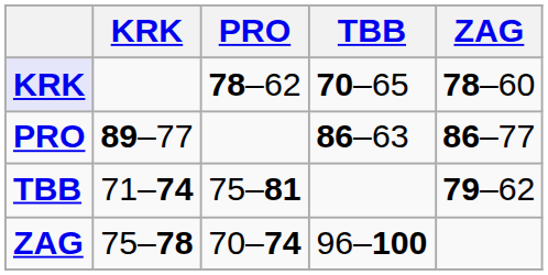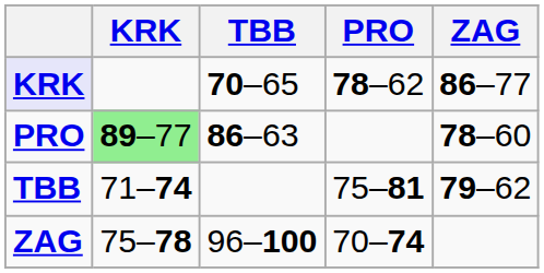columns swapped: PRO <-> TBB
row 2 | ZAG: 78–60 -> 86–77
row 3 | KRK: no background -> lightgreen background
row 3 | ZAG: 86–77 -> 78–60
